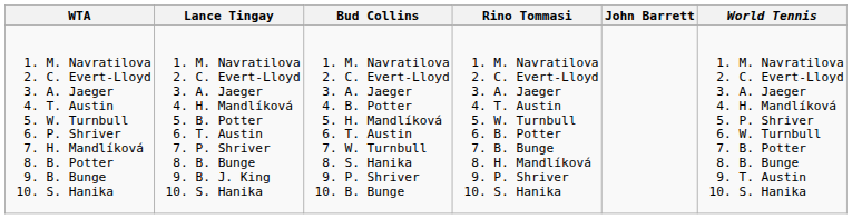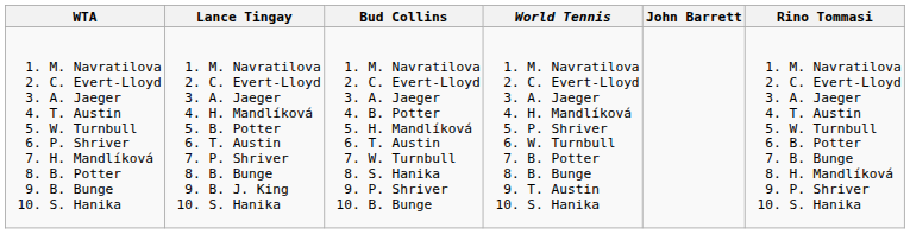columns swapped: Rino Tommasi <-> World Tennis
